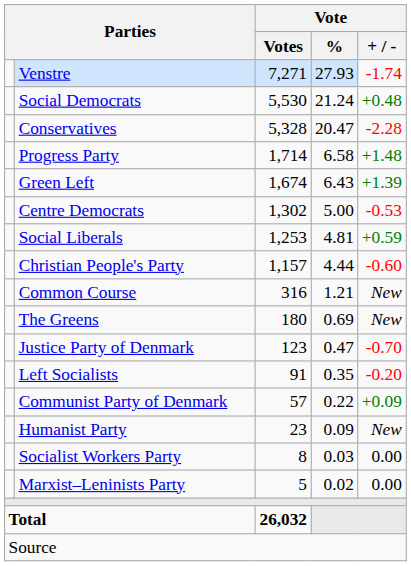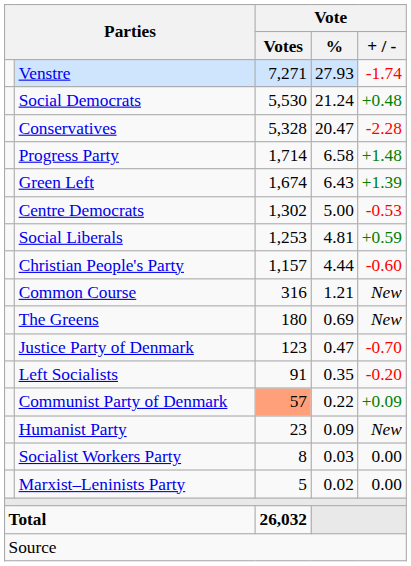Communist Party of Denmark | Vote / Votes: no background -> lightsalmon background
